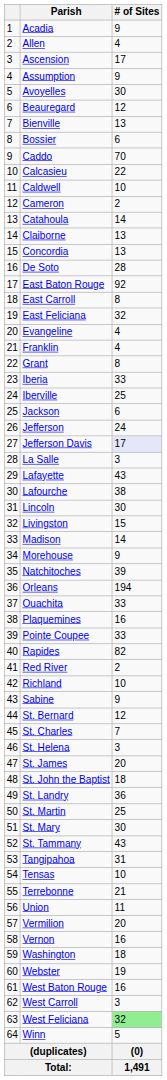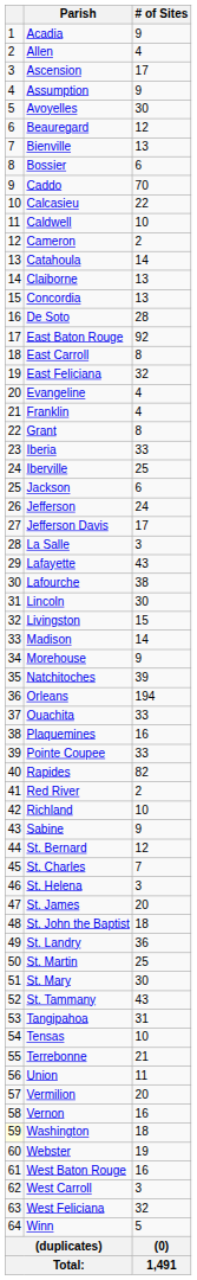Jefferson Davis | # of Sites: lavender background -> no background
Washington | column 1: no background -> lightyellow background
West Feliciana | # of Sites: lightgreen background -> no background
